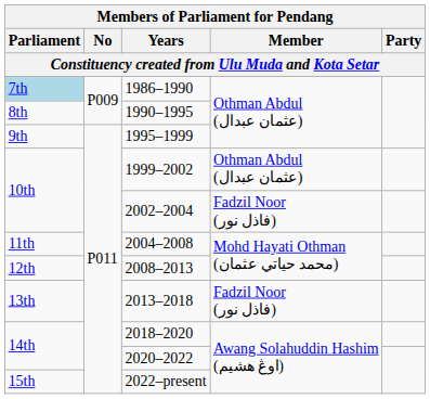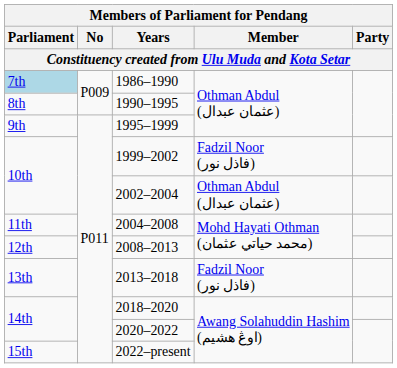1999–2002 | Member: Othman Abdul (عثمان عبدال) -> Fadzil Noor (فاذل نور)
2002–2004 | Member: Fadzil Noor (فاذل نور) -> Othman Abdul (عثمان عبدال)
